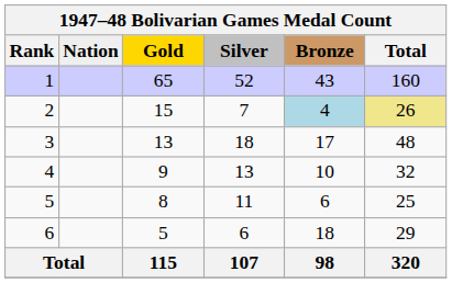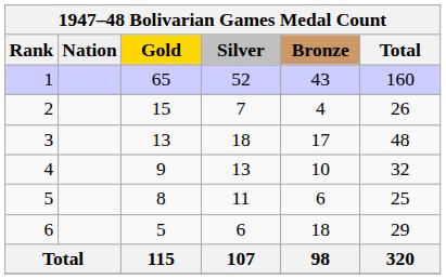2 | Bronze: lightblue background -> no background
2 | Total: khaki background -> no background
